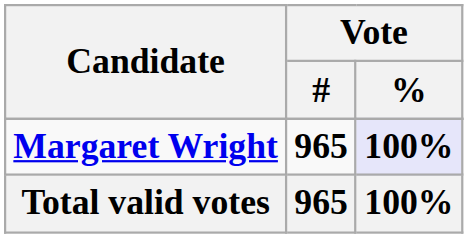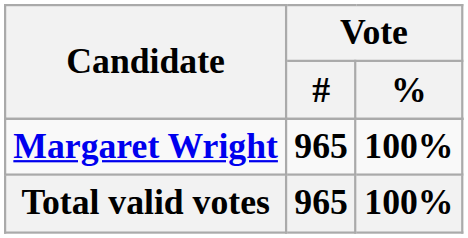Margaret Wright | Vote / %: lavender background -> no background
